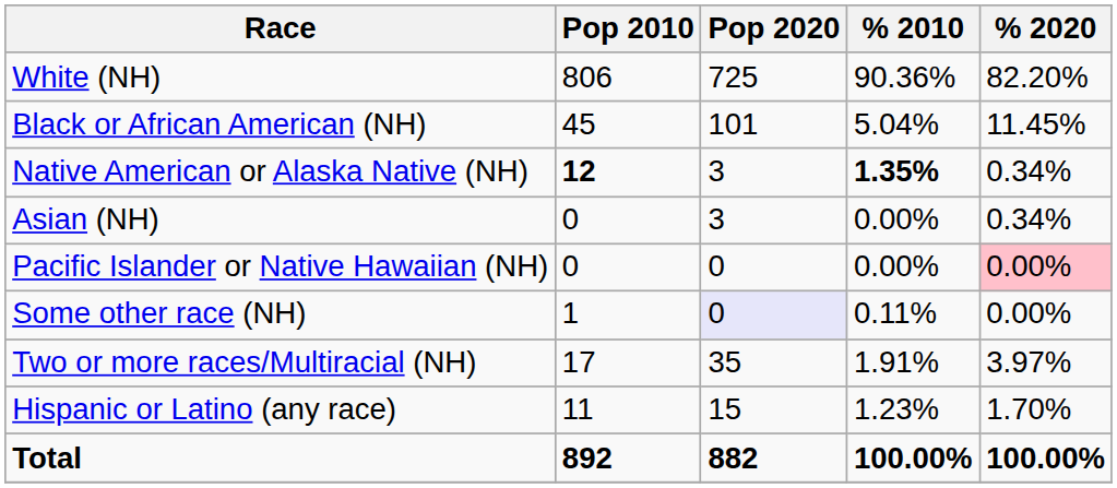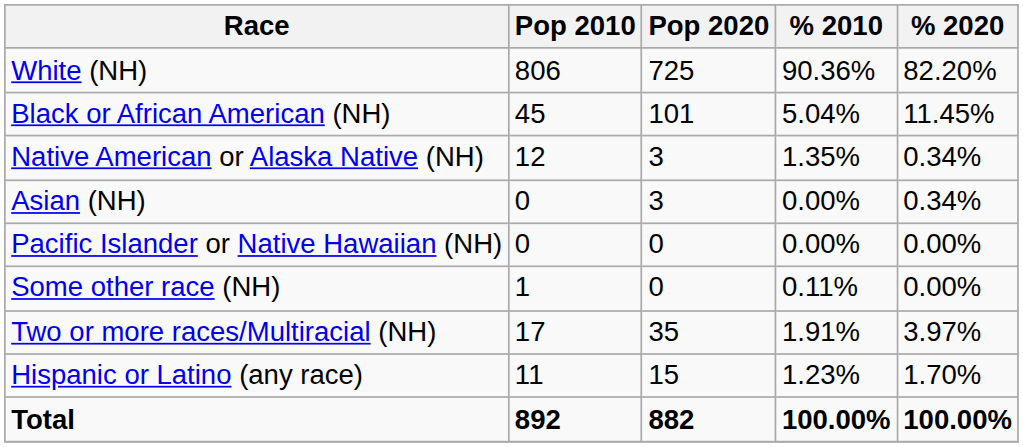Native American or Alaska Native (NH) | Pop 2010: bold -> normal
Native American or Alaska Native (NH) | % 2010: bold -> normal
Pacific Islander or Native Hawaiian (NH) | % 2020: pink background -> no background
Some other race (NH) | Pop 2020: lavender background -> no background
